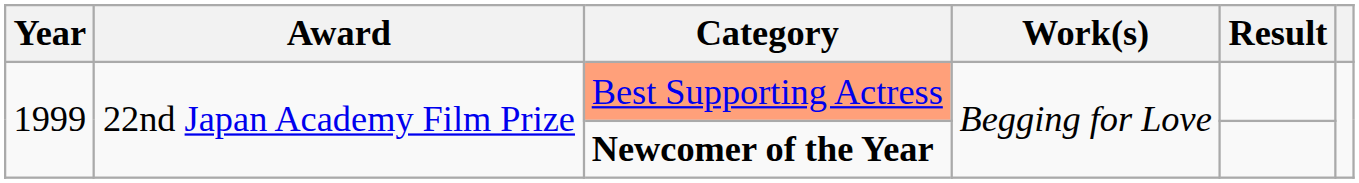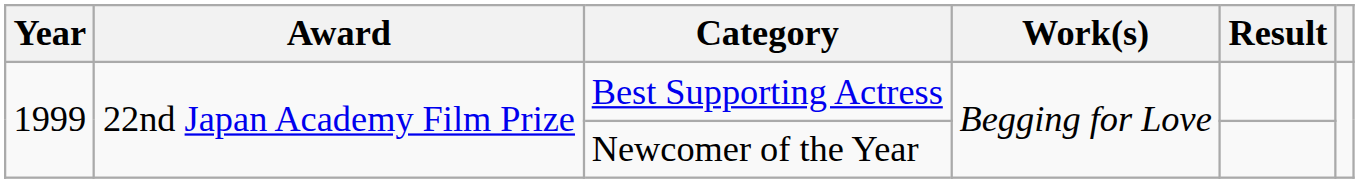Best Supporting Actress | Category: lightsalmon background -> no background
Newcomer of the Year | Category: bold -> normal
